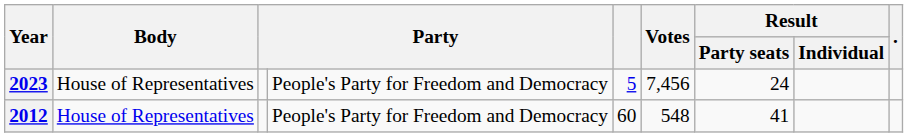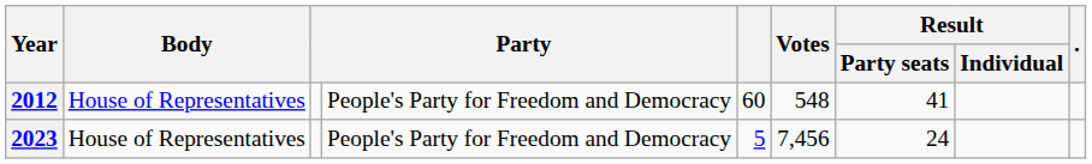rows swapped: 2012 <-> 2023
